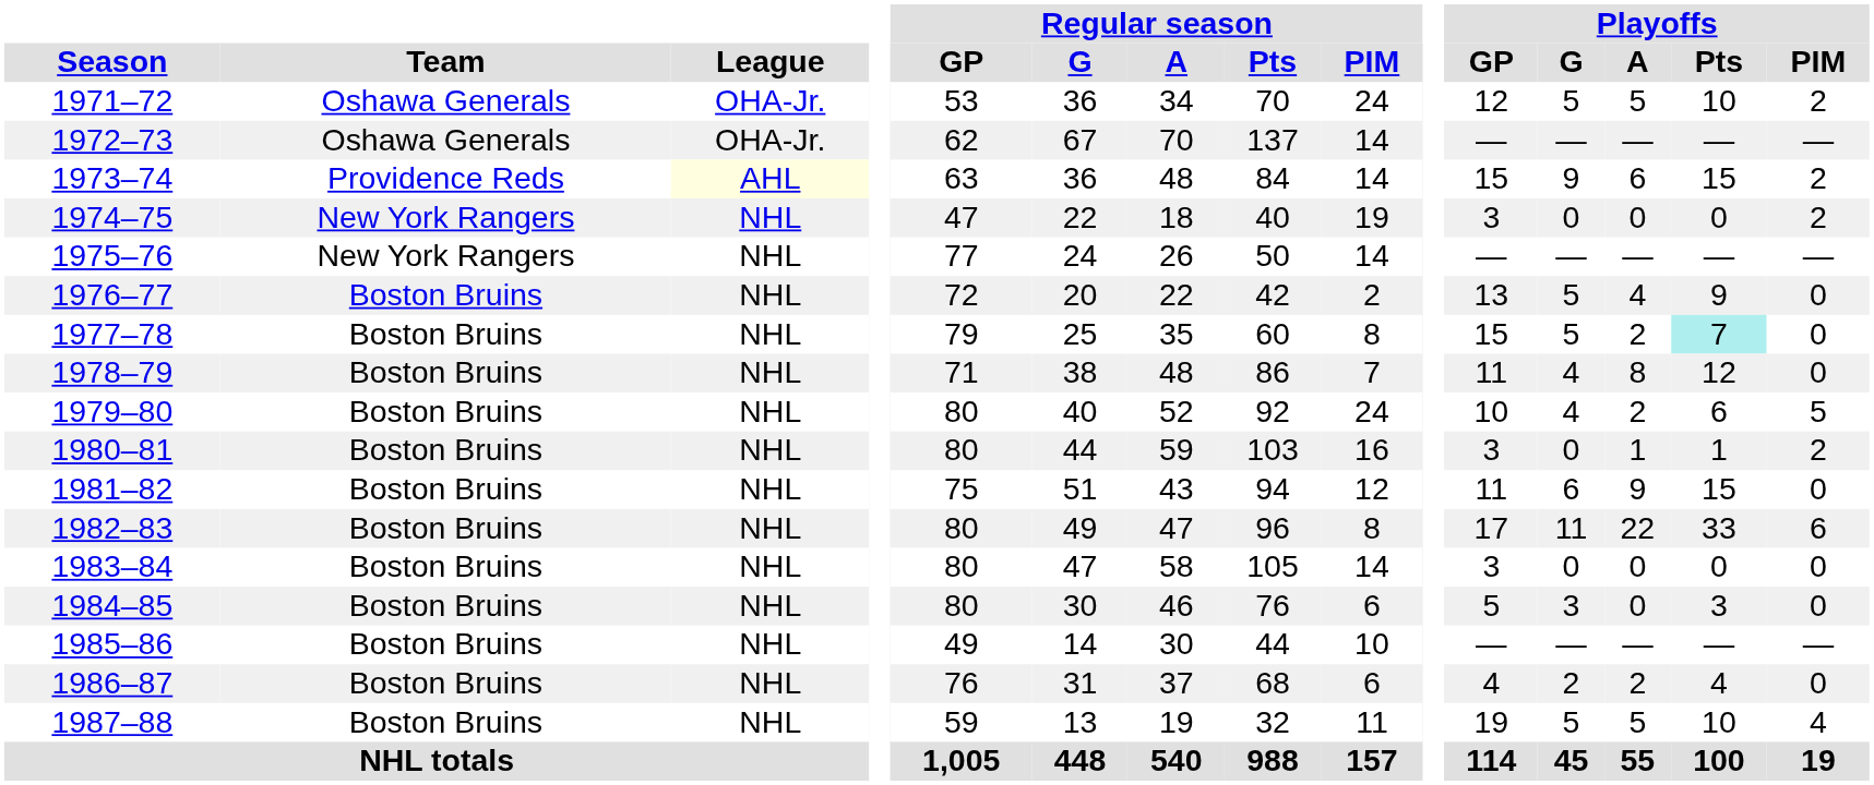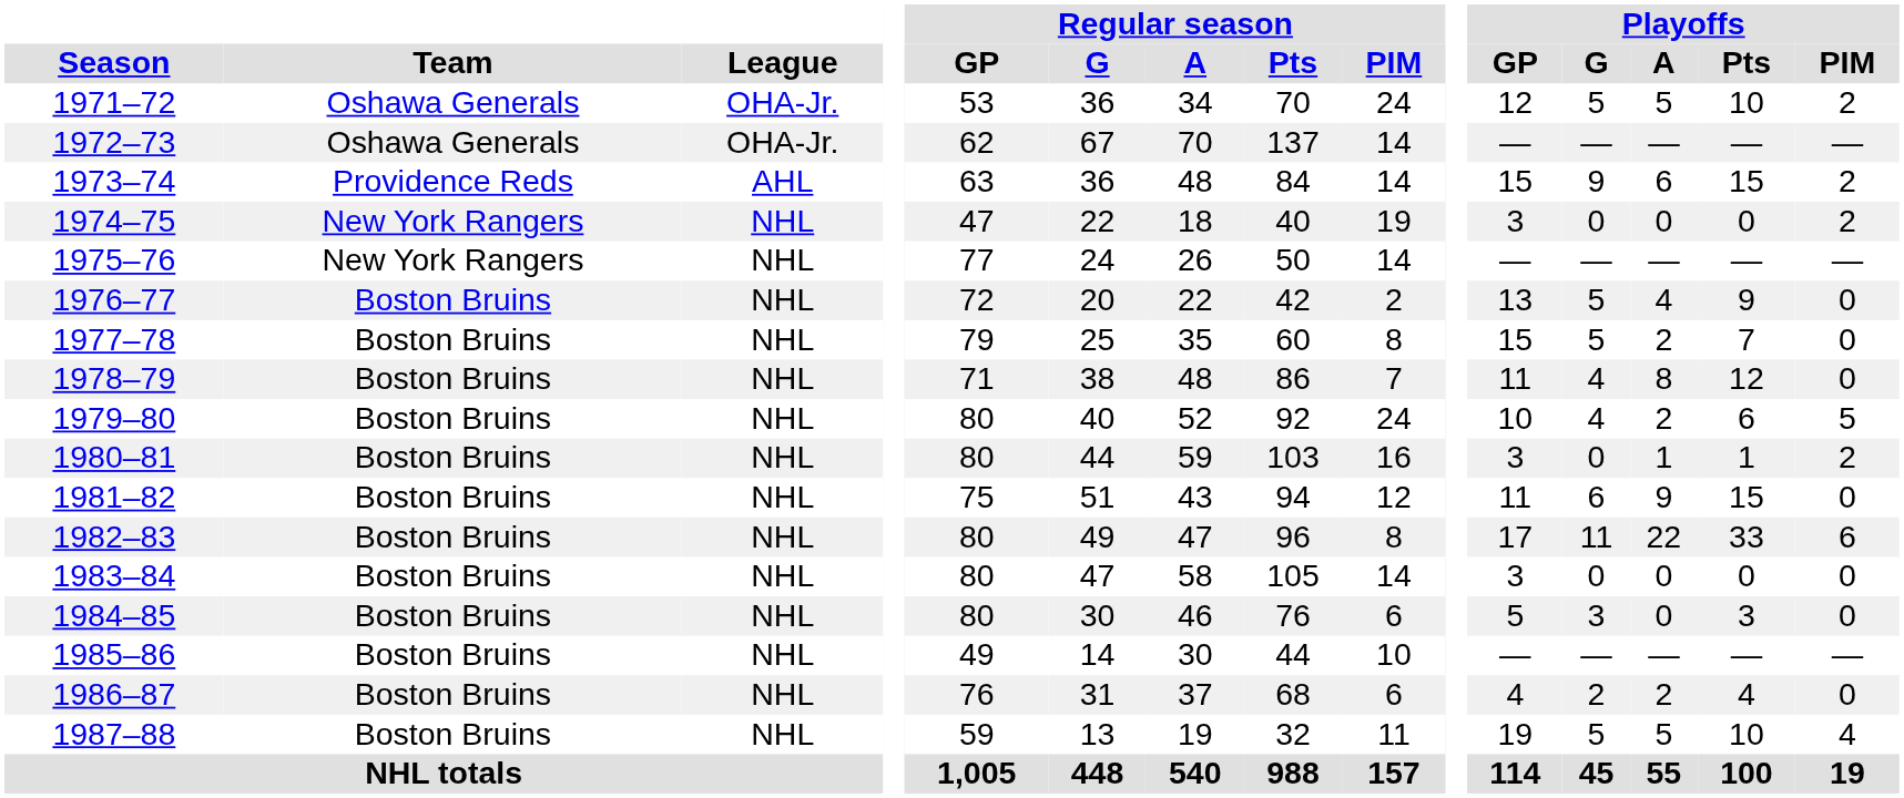1973–74 | League: lightyellow background -> no background
1977–78 | Playoffs / Pts: paleturquoise background -> no background
